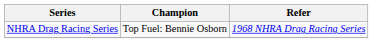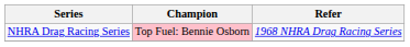NHRA Drag Racing Series | Champion: no background -> pink background
